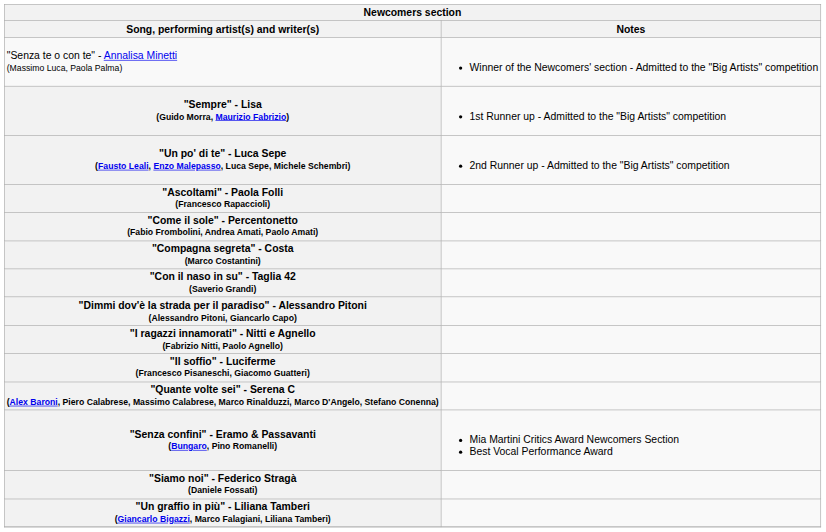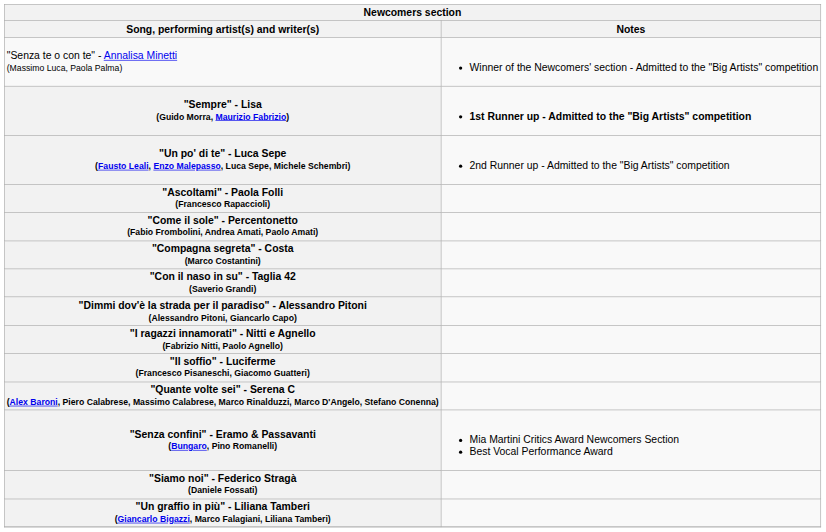"Sempre" - Lisa (Guido Morra, Maurizio Fabrizio) | Notes: normal -> bold
